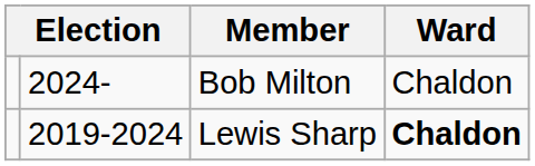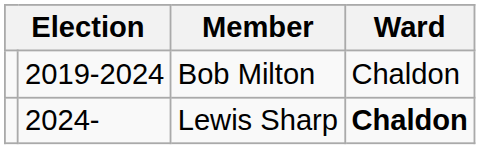Bob Milton | column 2: 2024- -> 2019-2024
Lewis Sharp | column 2: 2019-2024 -> 2024-
